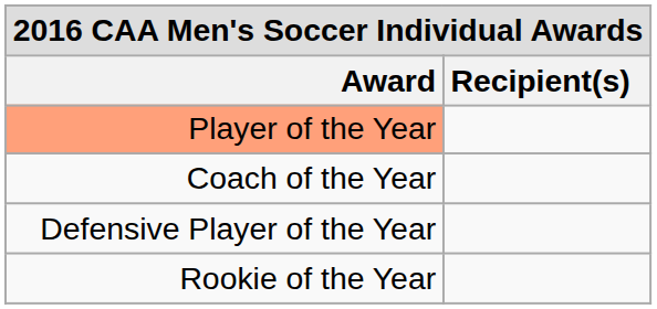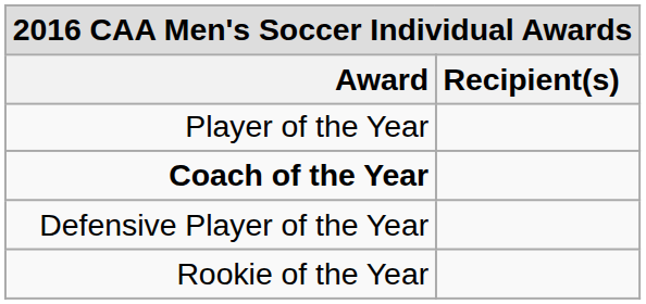Player of the Year | Award: lightsalmon background -> no background
Coach of the Year | Award: normal -> bold
